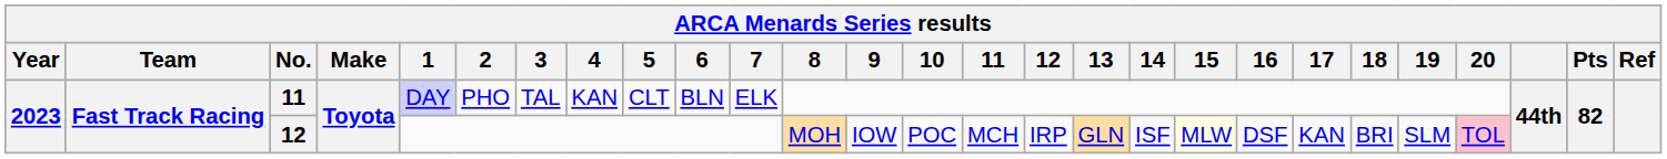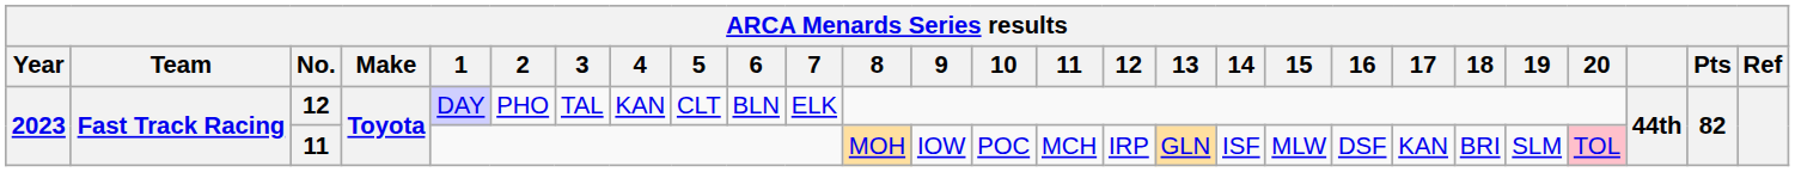row 3 | No.: 11 -> 12
row 4 | No.: 12 -> 11
row 4 | 15: lightyellow background -> no background
